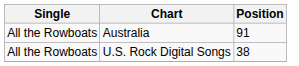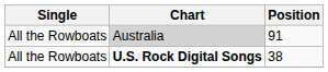row 2 | Chart: no background -> lightgrey background
row 3 | Chart: normal -> bold
